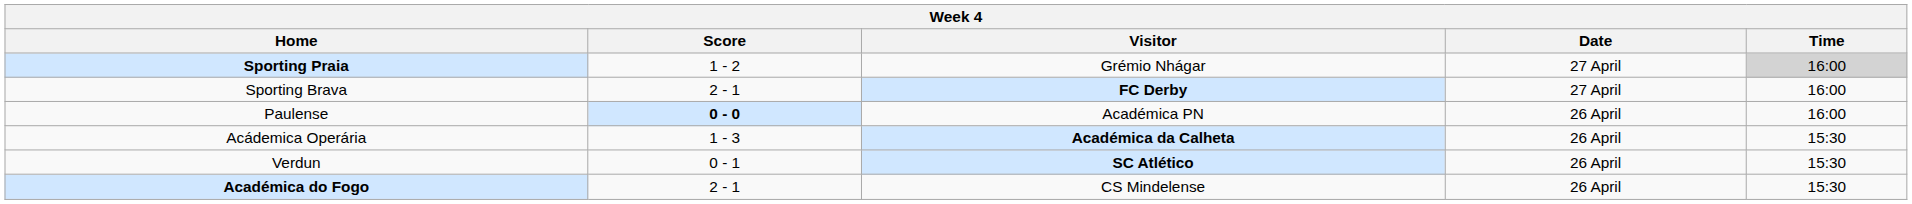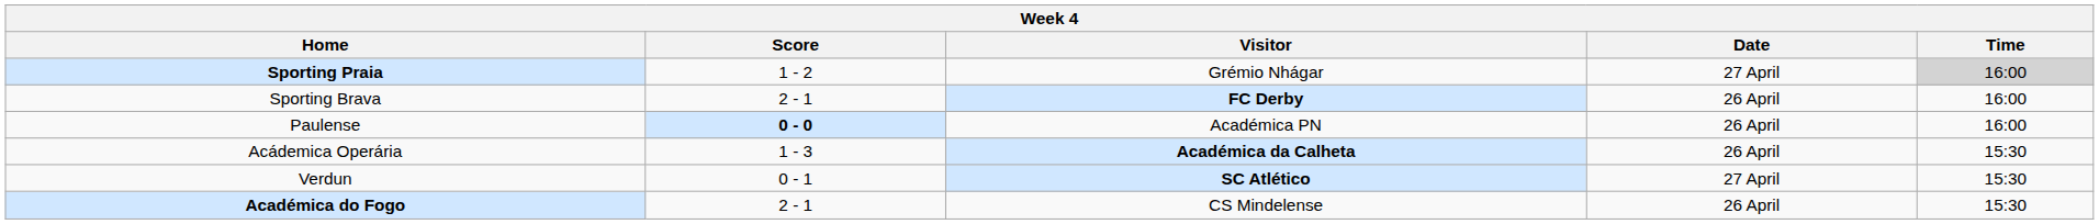Sporting Brava | Date: 27 April -> 26 April
Verdun | Date: 26 April -> 27 April
